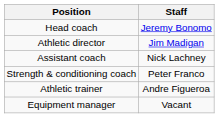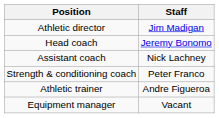rows swapped: Athletic director <-> Head coach
